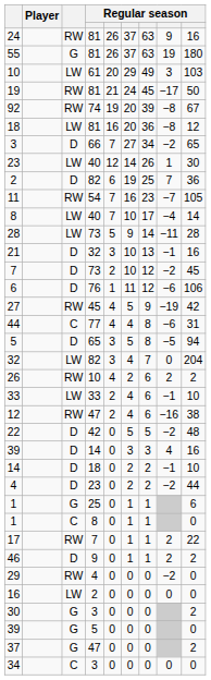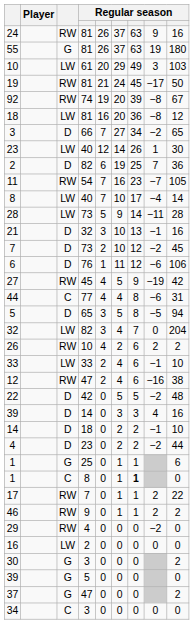1 / 8 | column 7: normal -> bold
46 | column 3: D -> RW
